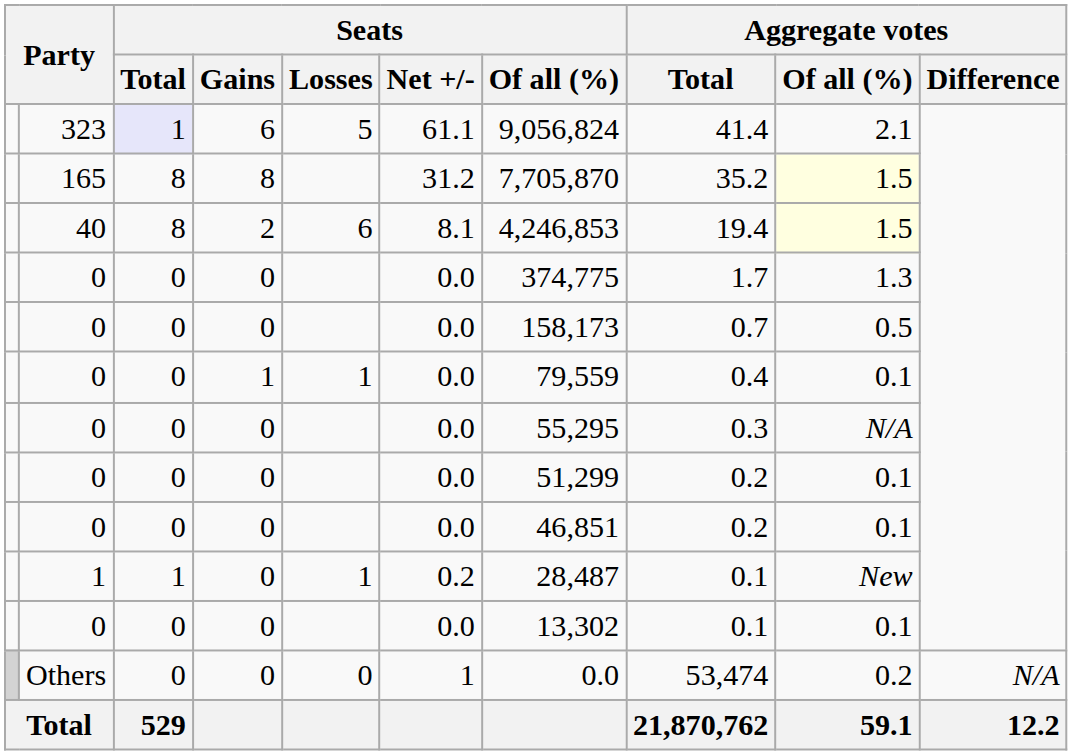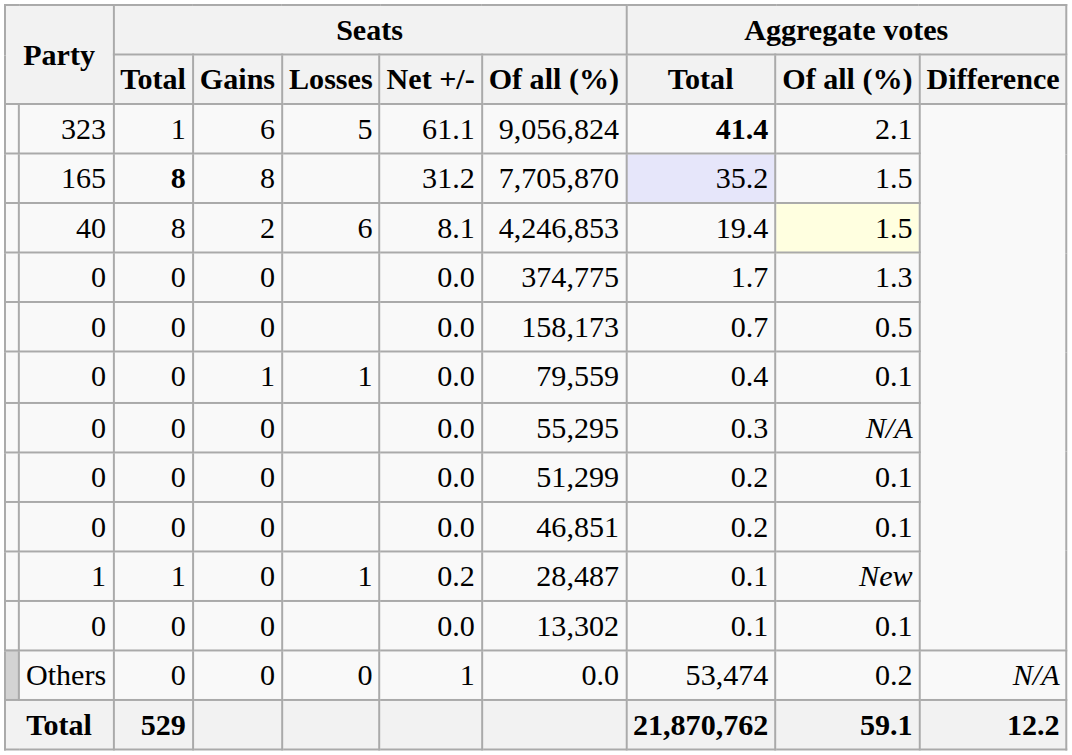323 | Seats / Total: lavender background -> no background
323 | Aggregate votes / Total: normal -> bold
165 | Seats / Total: normal -> bold
165 | Aggregate votes / Total: no background -> lavender background
165 | Aggregate votes / Of all (%): lightyellow background -> no background
